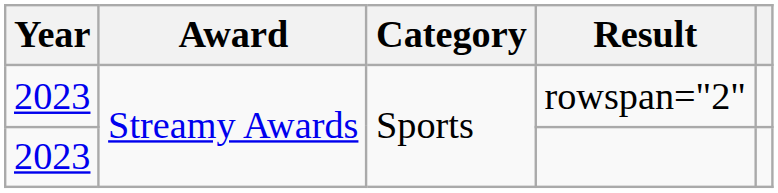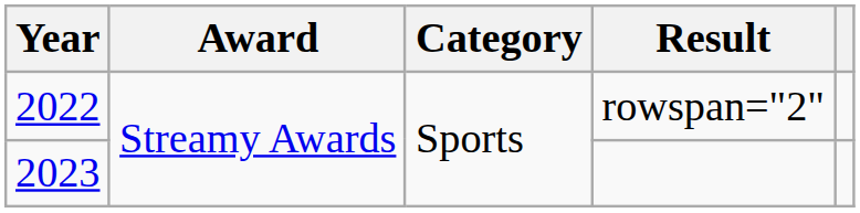rowspan="2" | Year: 2023 -> 2022
